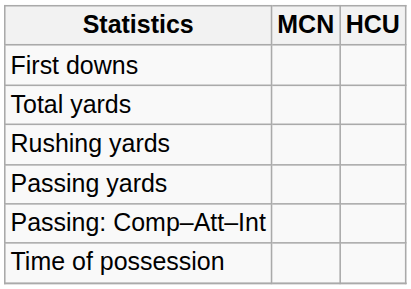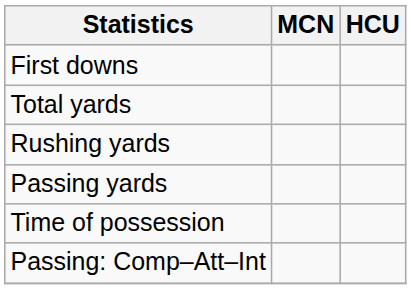rows swapped: Passing: Comp–Att–Int <-> Time of possession
